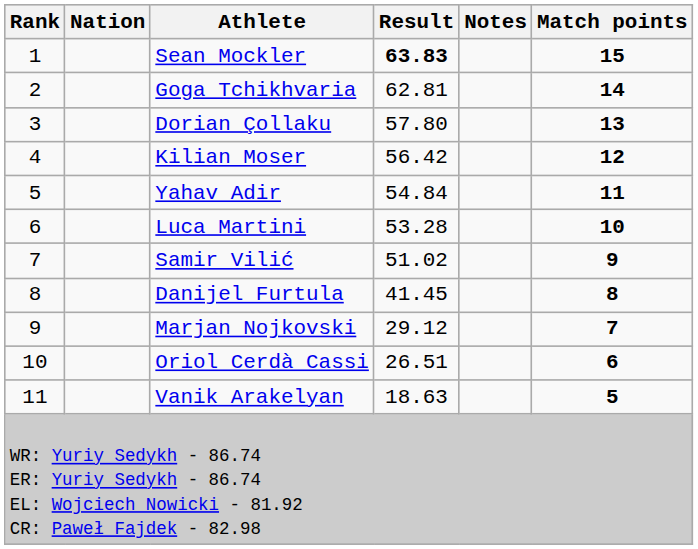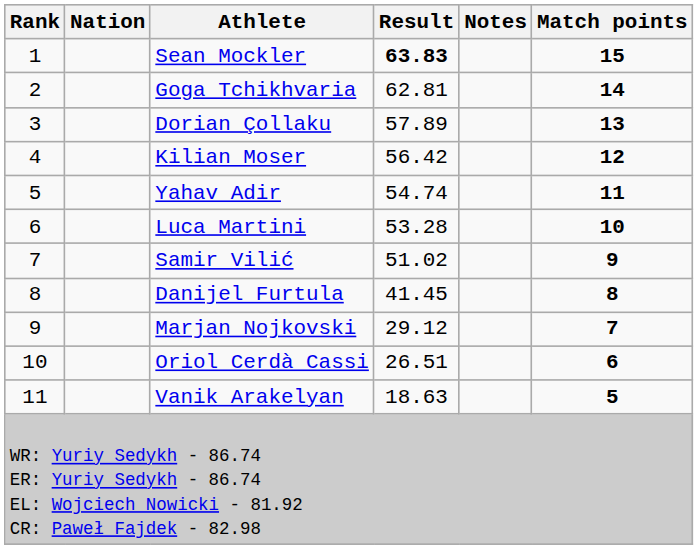Dorian Çollaku | Result: 57.80 -> 57.89
Yahav Adir | Result: 54.84 -> 54.74
